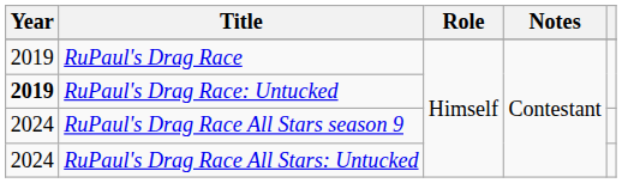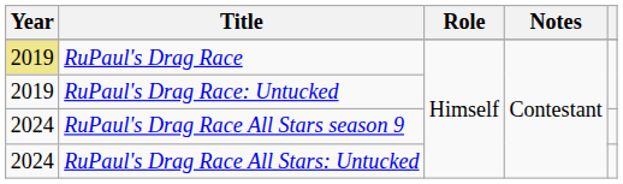RuPaul's Drag Race | Year: no background -> khaki background
RuPaul's Drag Race: Untucked | Year: bold -> normal
